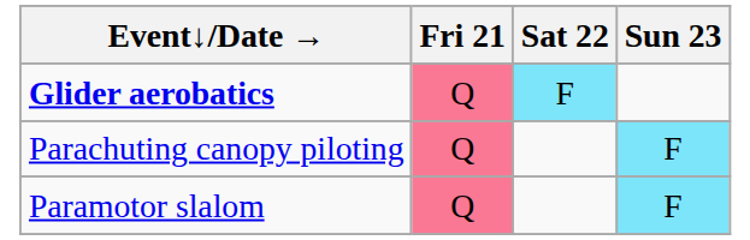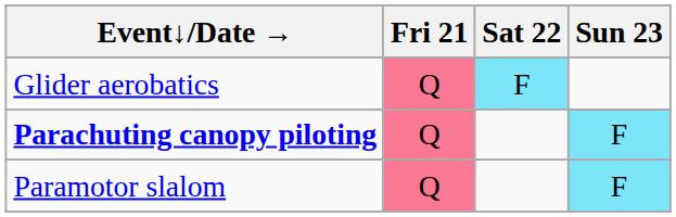Glider aerobatics | Event↓/Date →: bold -> normal
Parachuting canopy piloting | Event↓/Date →: normal -> bold
